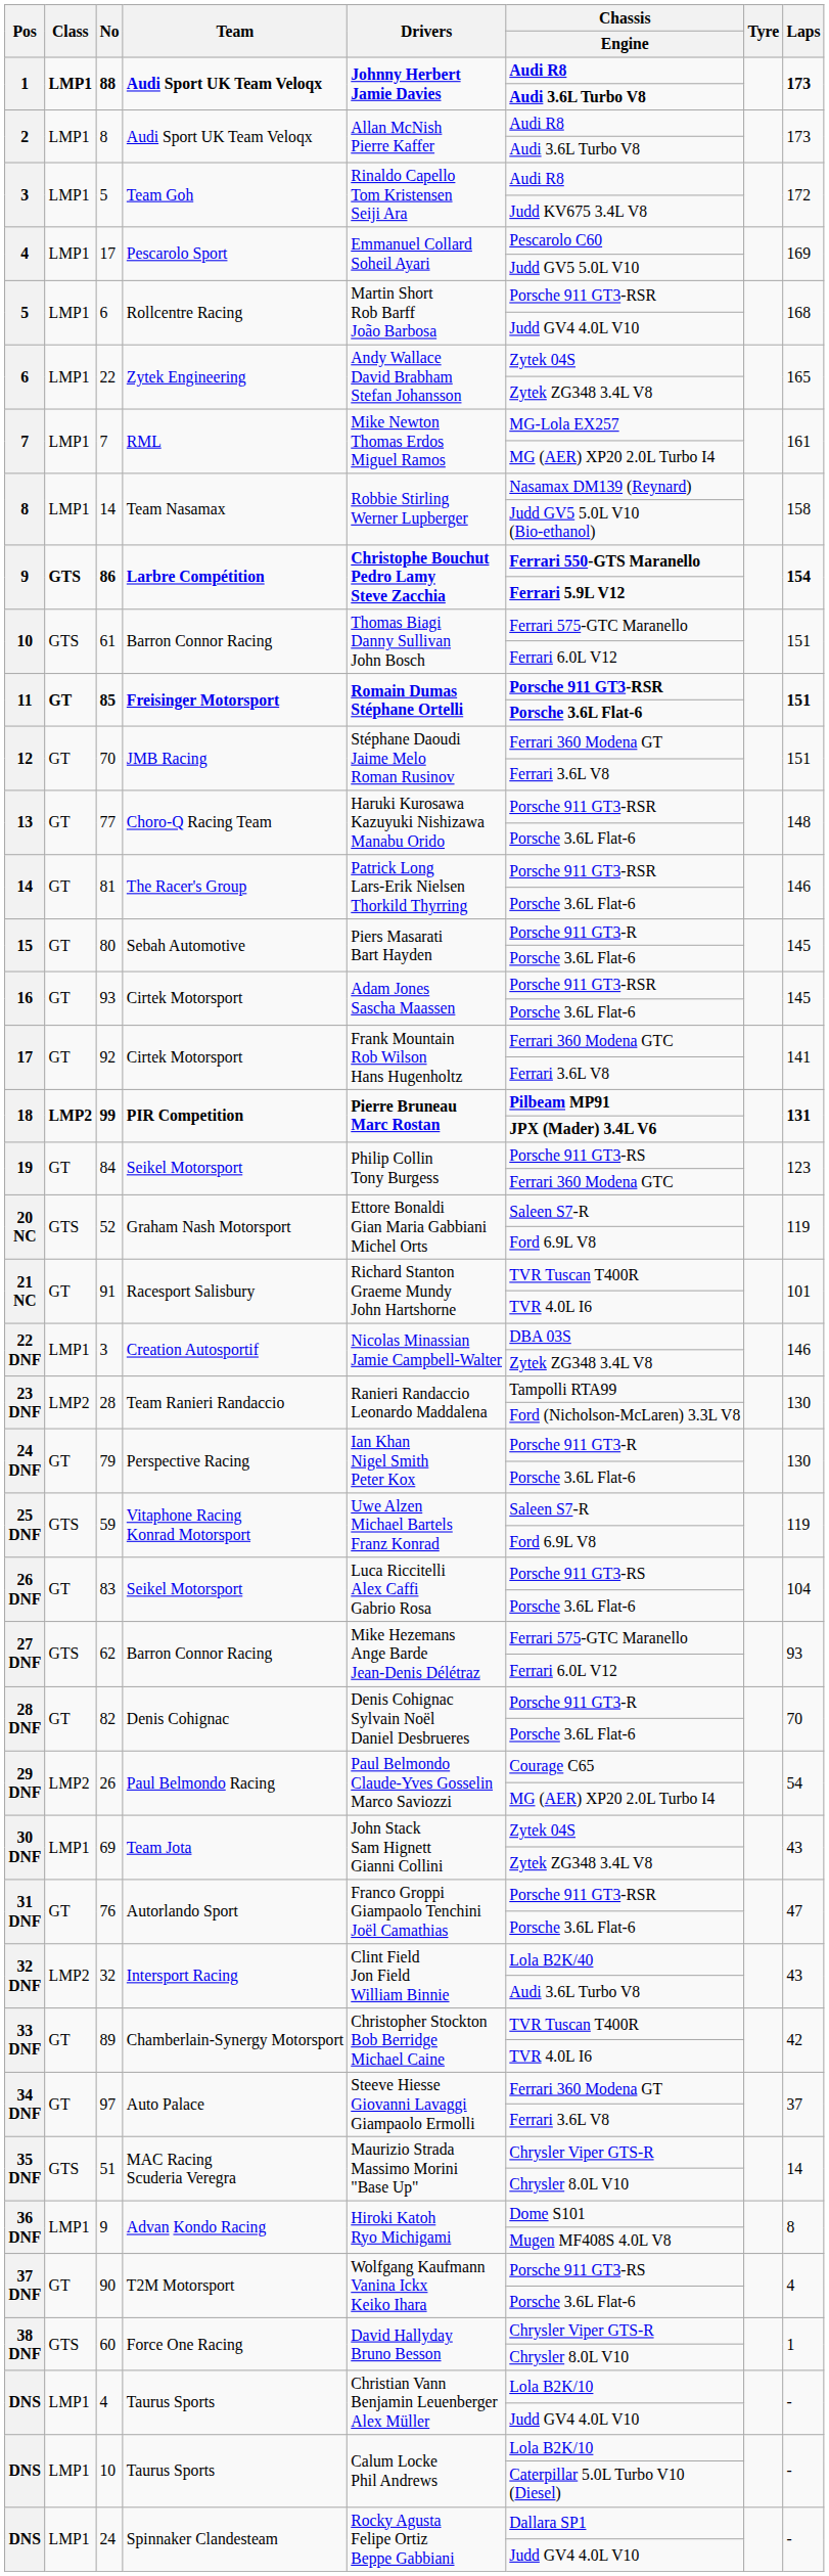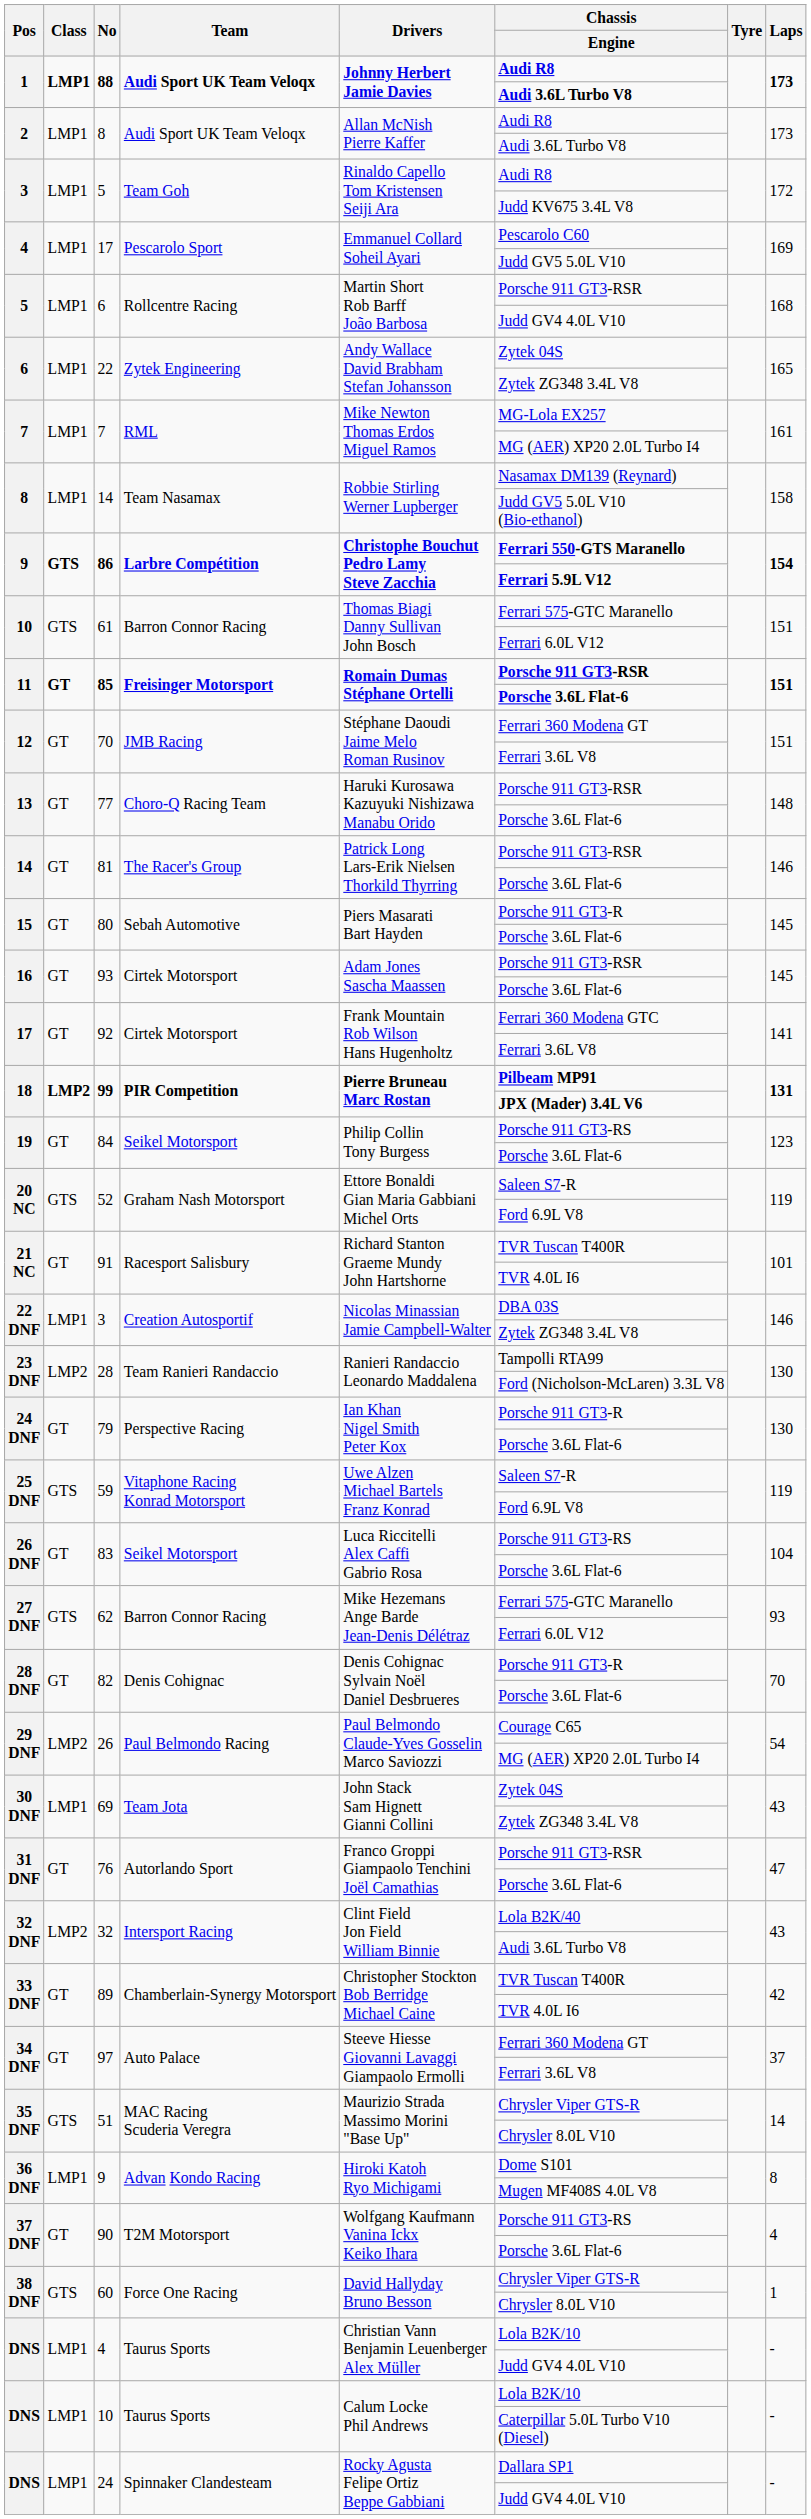row 40 | Chassis / Engine: Ferrari 360 Modena GTC -> Porsche 3.6L Flat-6
